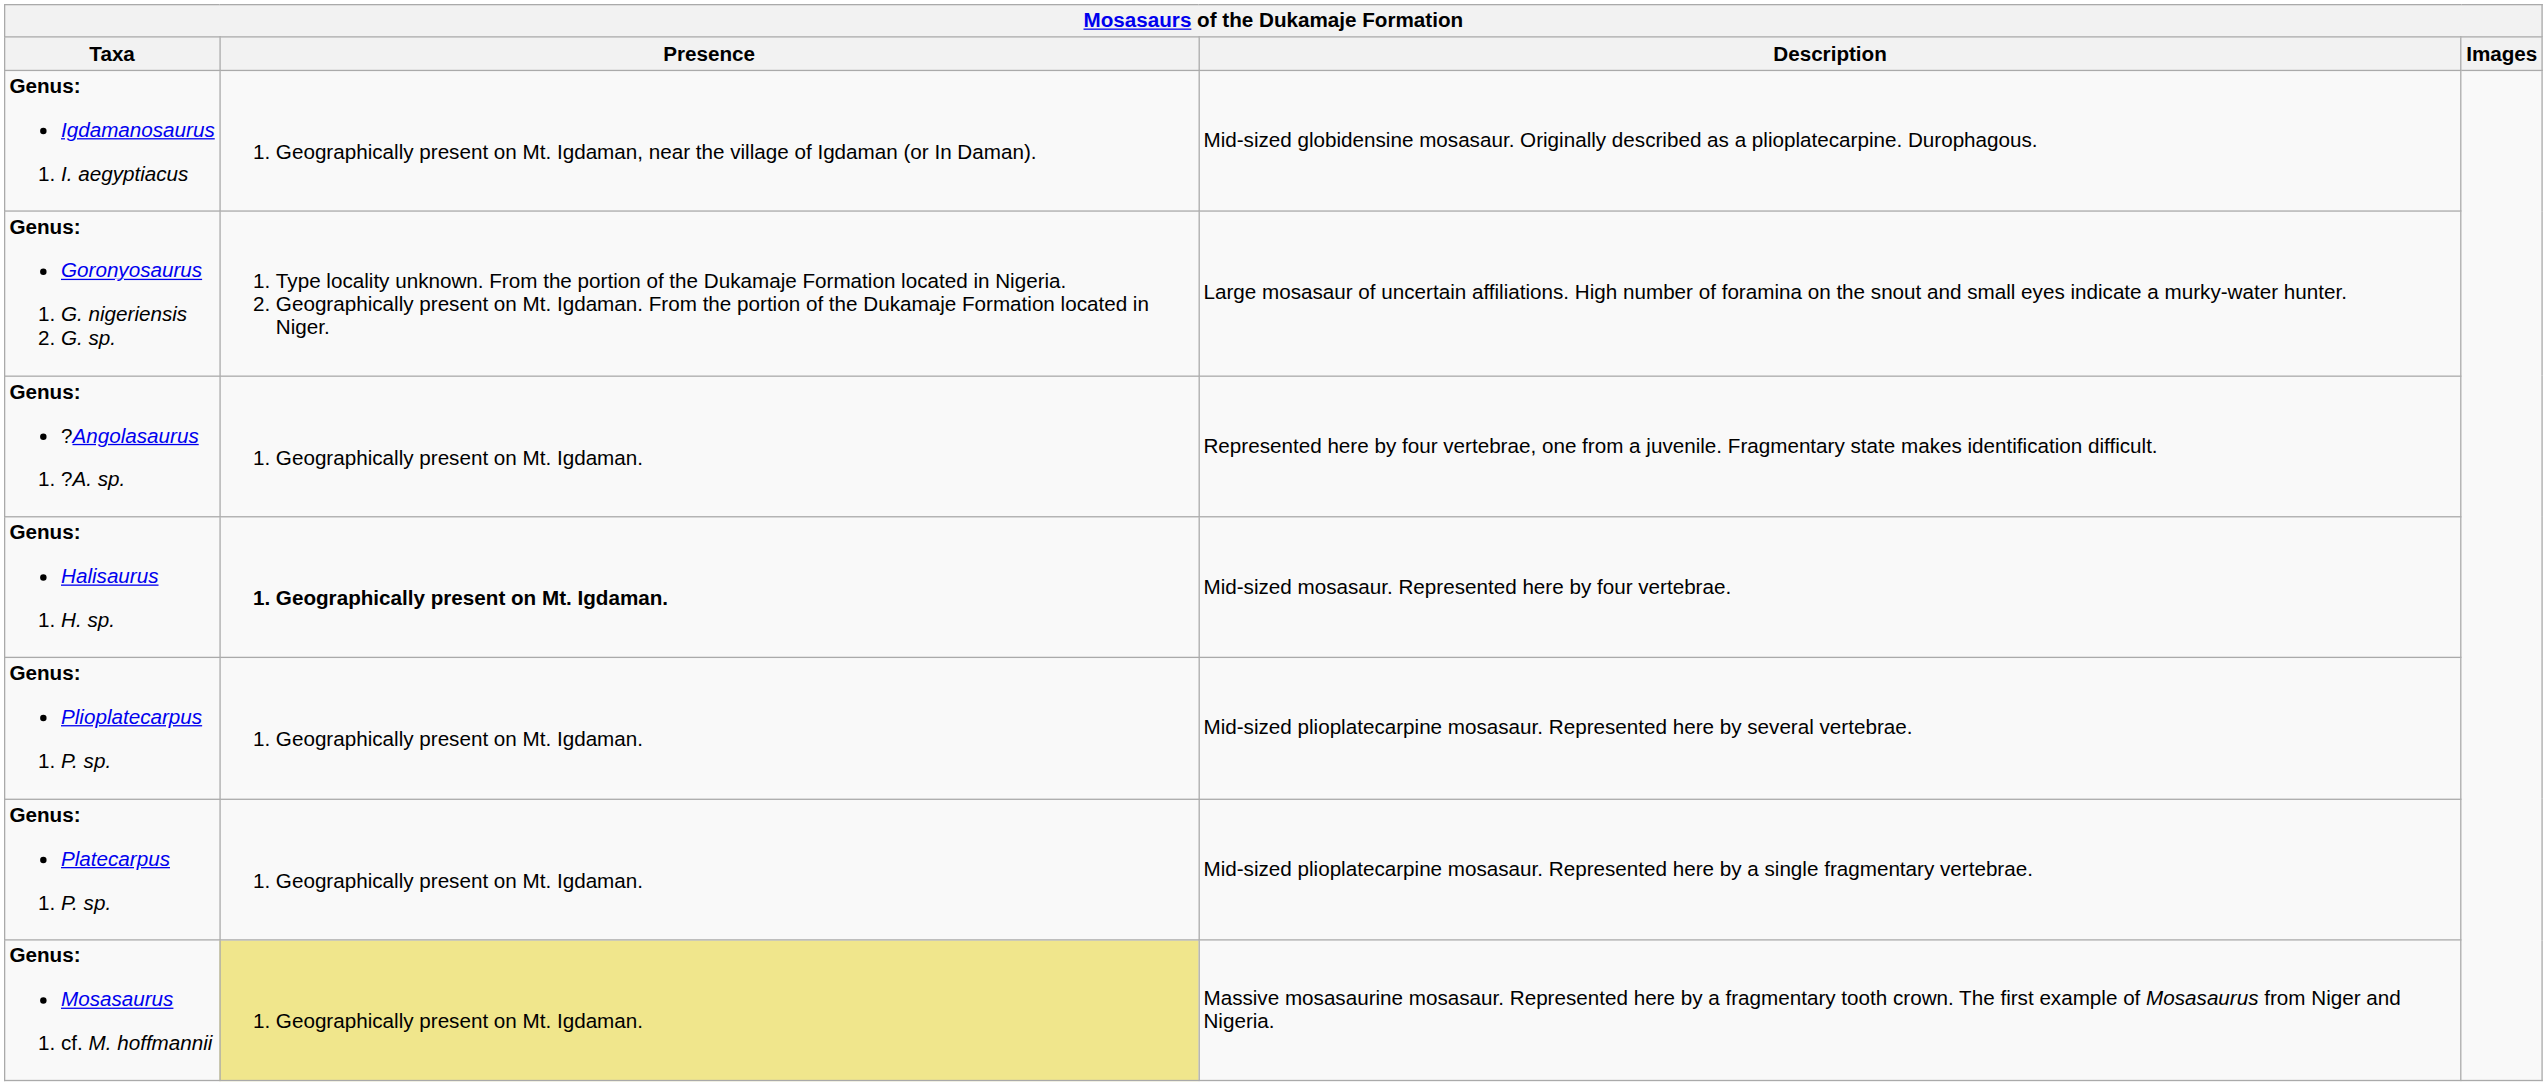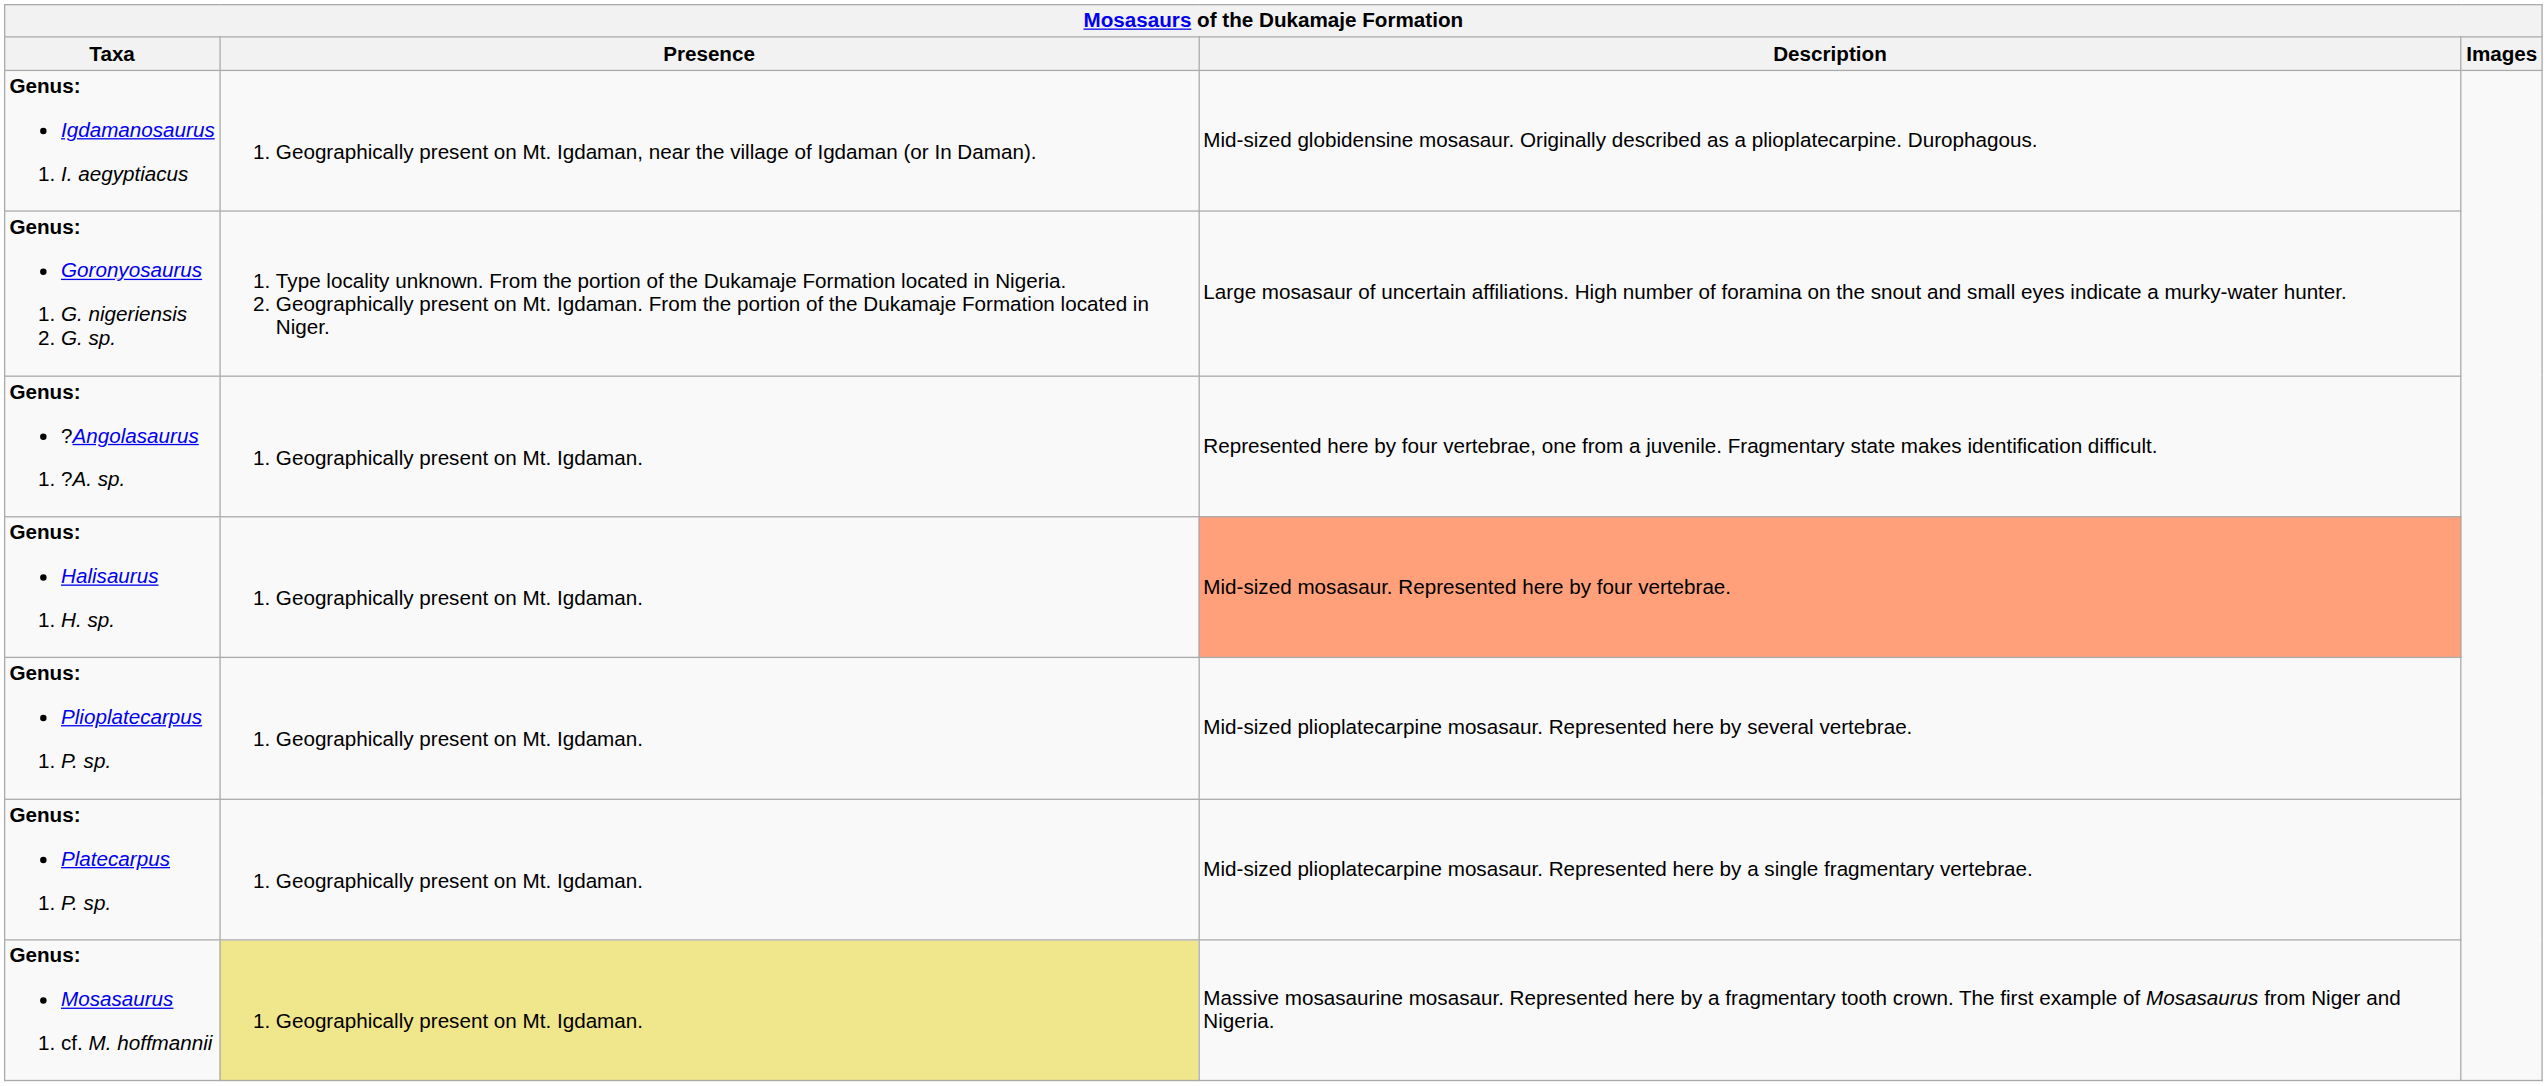Genus: Halisaurus H. sp. | Presence: bold -> normal
Genus: Halisaurus H. sp. | Description: no background -> lightsalmon background
